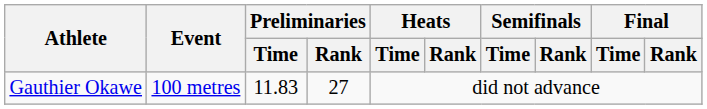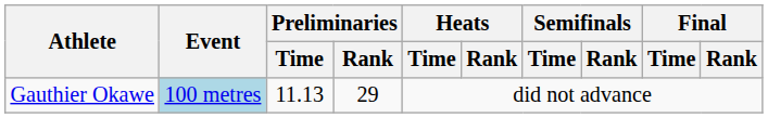Gauthier Okawe | Event: no background -> lightblue background
Gauthier Okawe | Preliminaries / Time: 11.83 -> 11.13
Gauthier Okawe | Preliminaries / Rank: 27 -> 29
